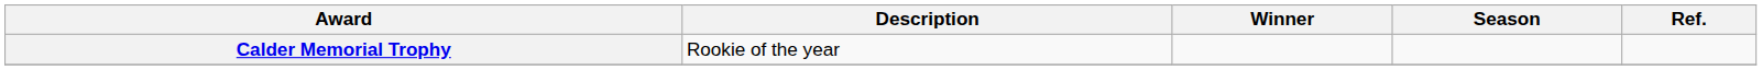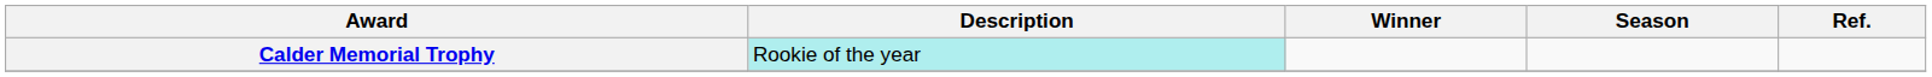Calder Memorial Trophy | Description: no background -> paleturquoise background
